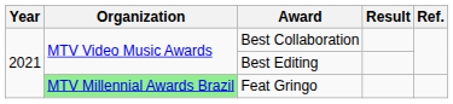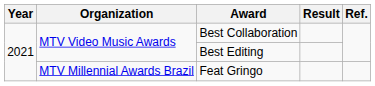Feat Gringo | Organization: lightgreen background -> no background
